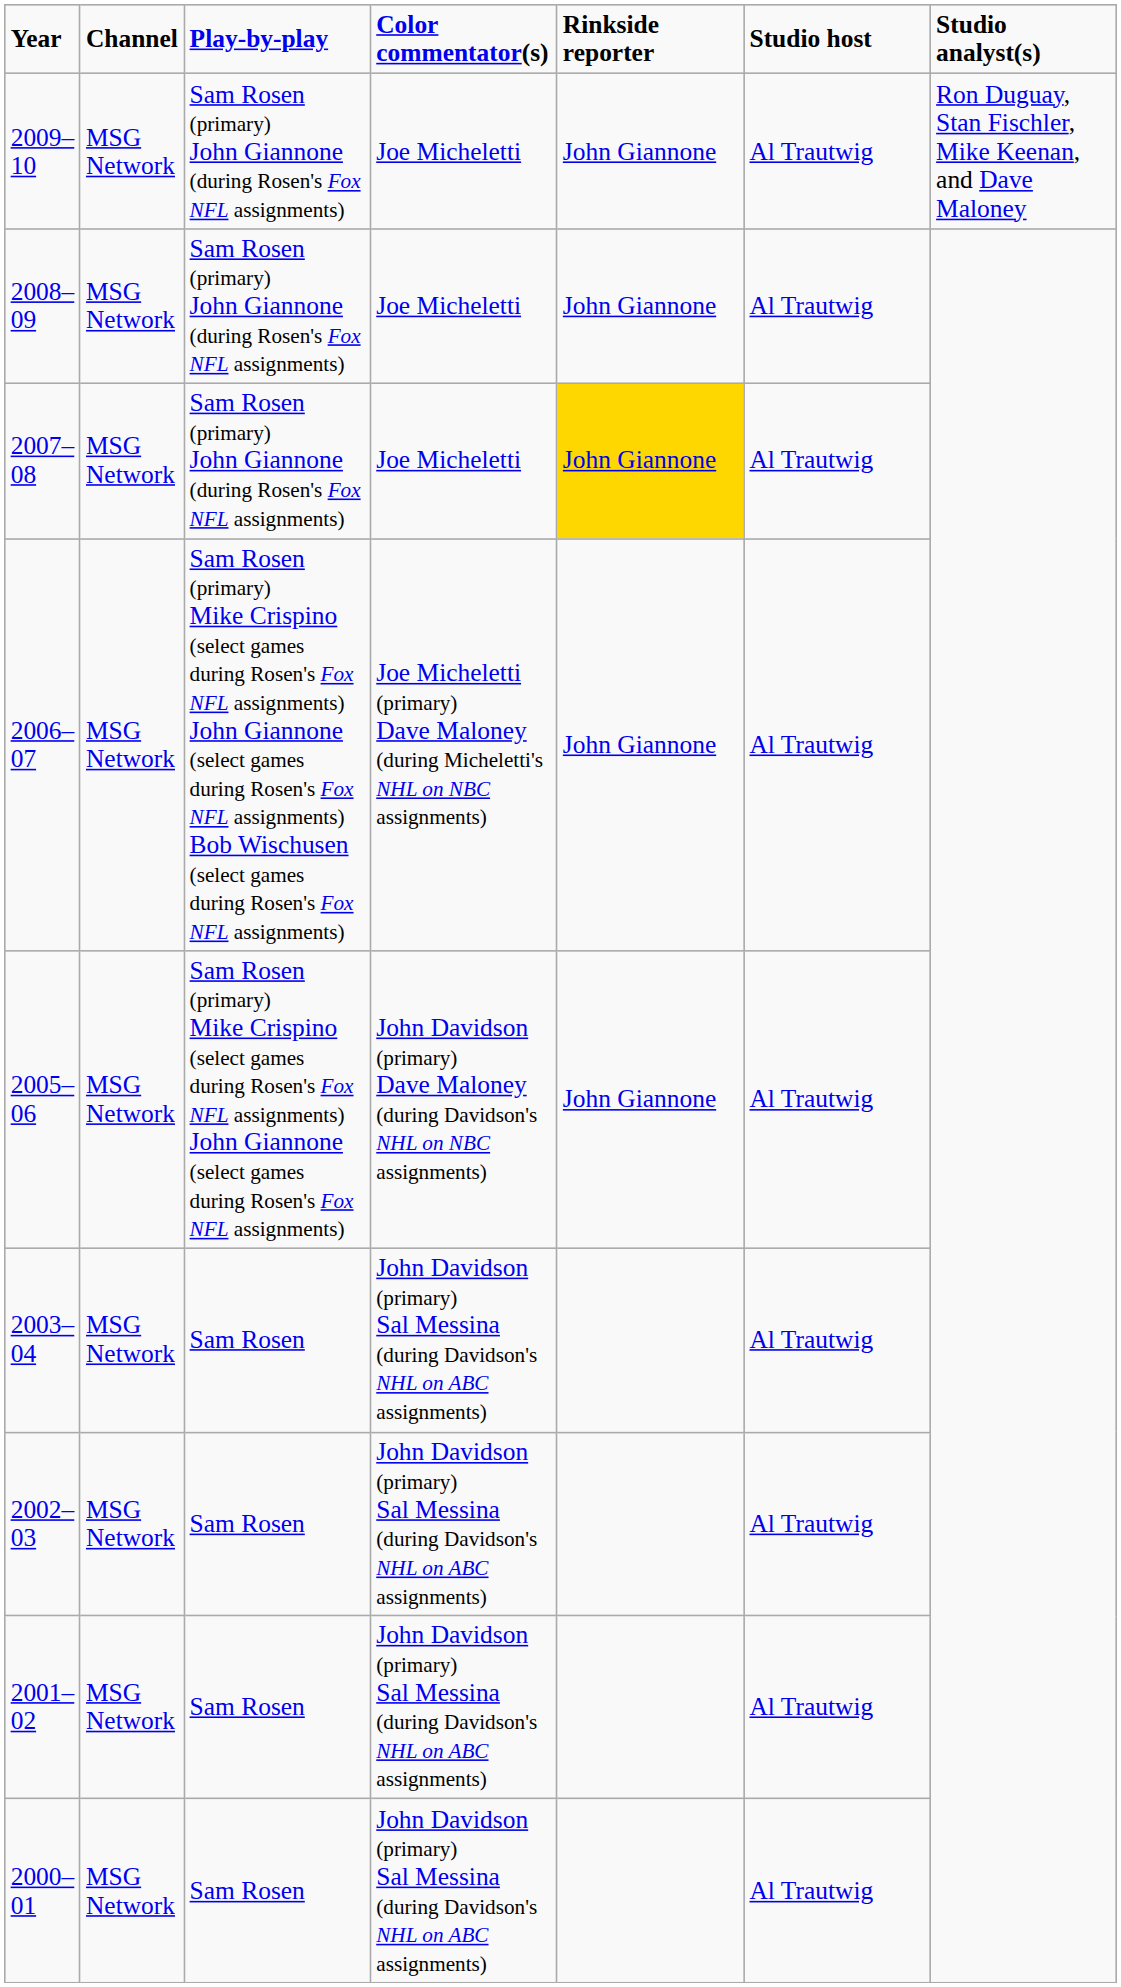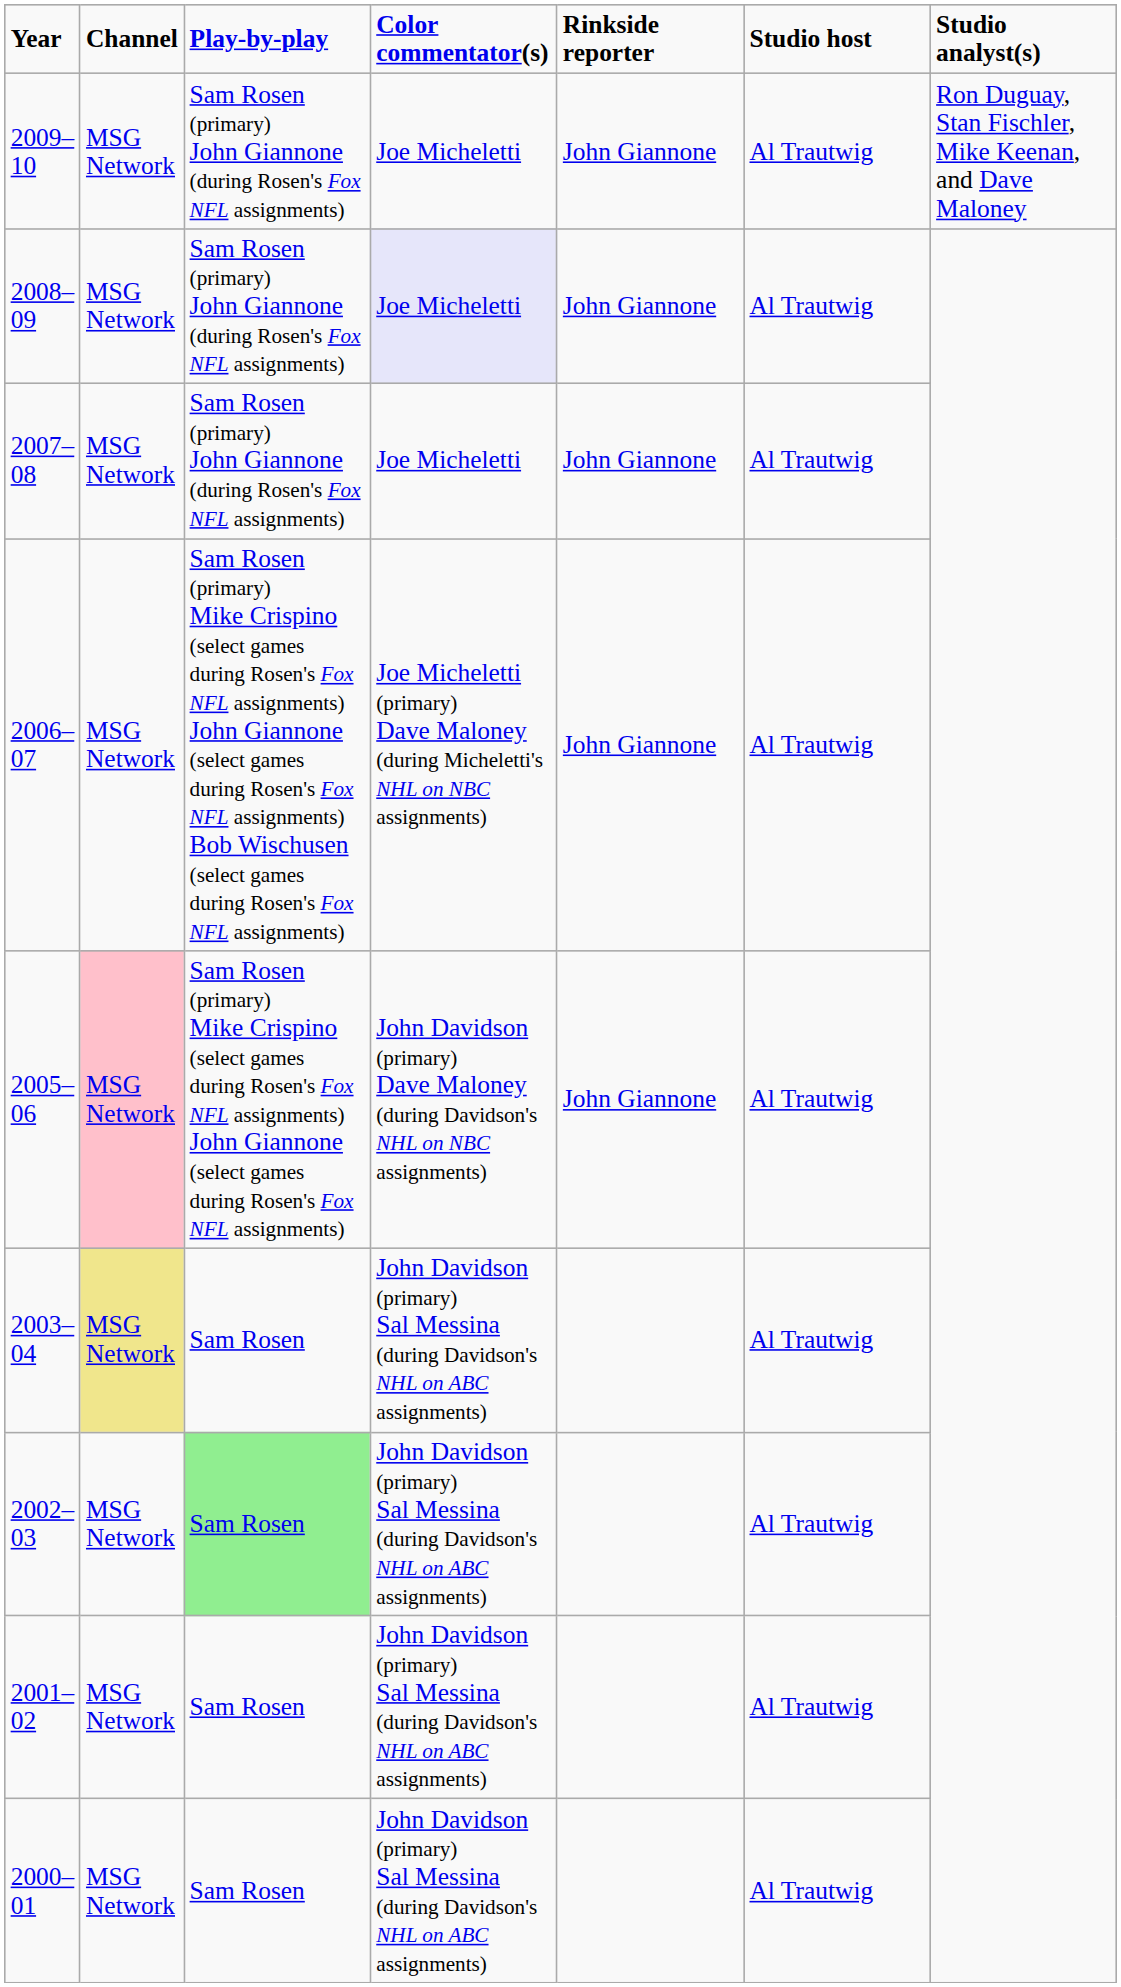2008–09 | Color commentator(s): no background -> lavender background
2007–08 | Rinkside reporter: gold background -> no background
2005–06 | Channel: no background -> pink background
2003–04 | Channel: no background -> khaki background
2002–03 | Play-by-play: no background -> lightgreen background
